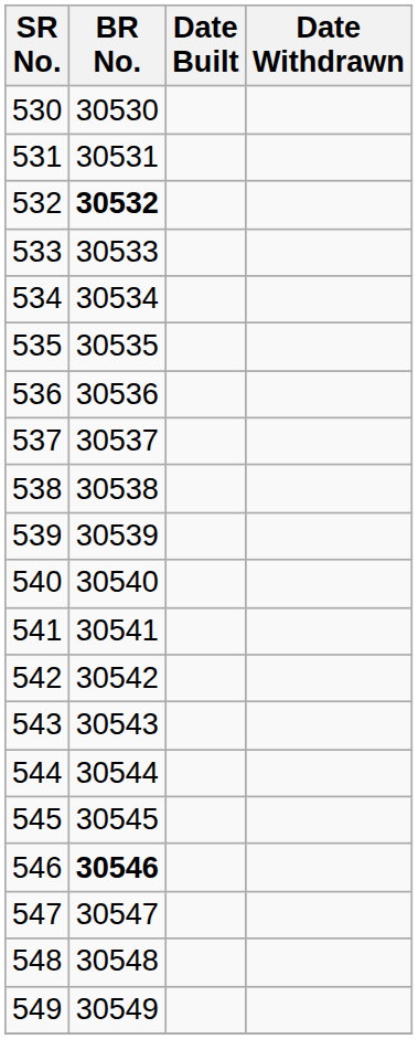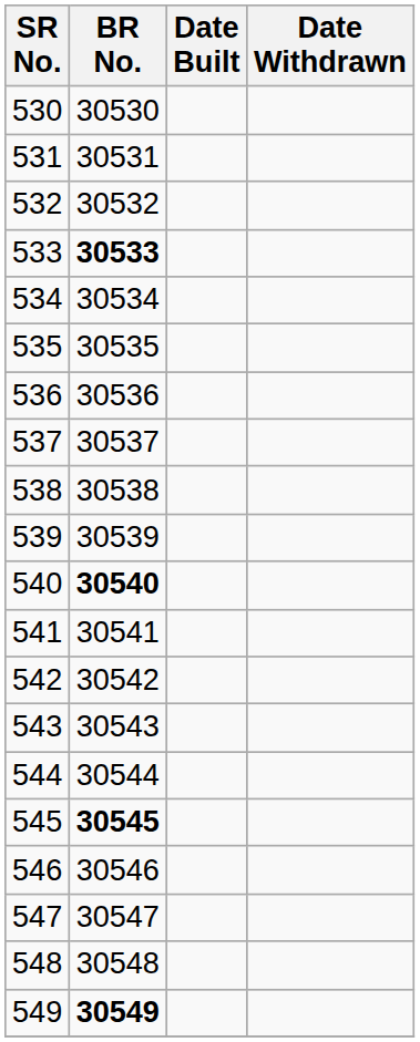532 | BR No.: bold -> normal
533 | BR No.: normal -> bold
540 | BR No.: normal -> bold
545 | BR No.: normal -> bold
546 | BR No.: bold -> normal
549 | BR No.: normal -> bold
